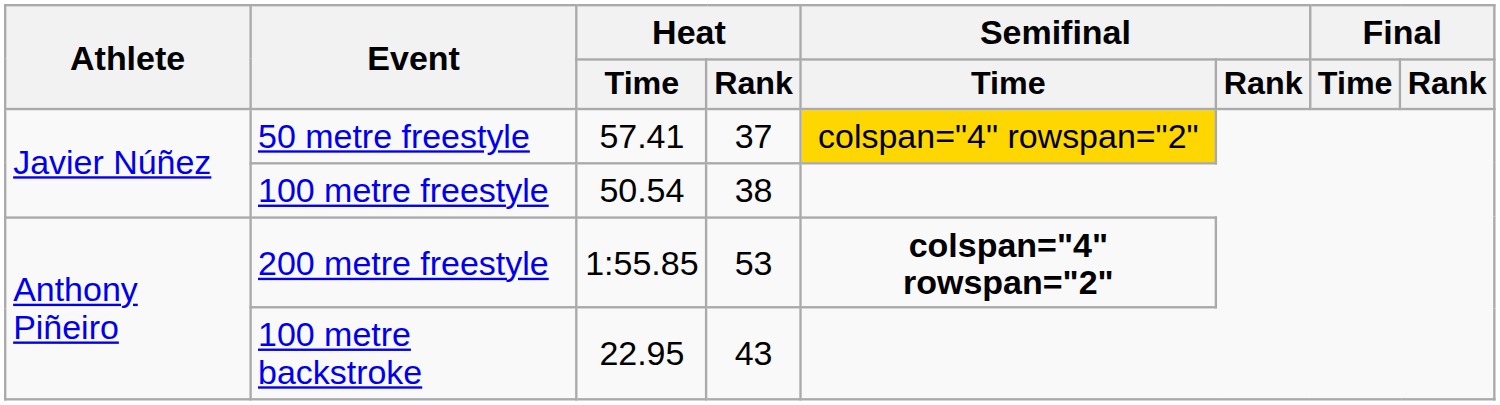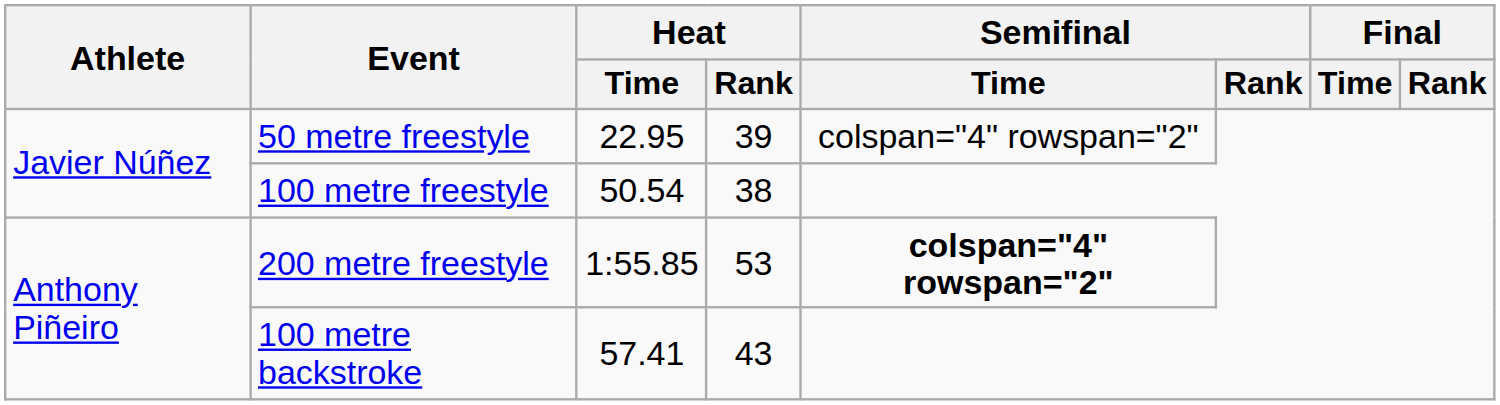50 metre freestyle | Heat / Time: 57.41 -> 22.95
50 metre freestyle | Heat / Rank: 37 -> 39
50 metre freestyle | Semifinal / Time: gold background -> no background
100 metre backstroke | Heat / Time: 22.95 -> 57.41
